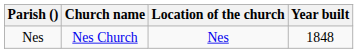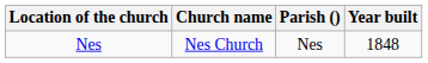columns swapped: Parish () <-> Location of the church
